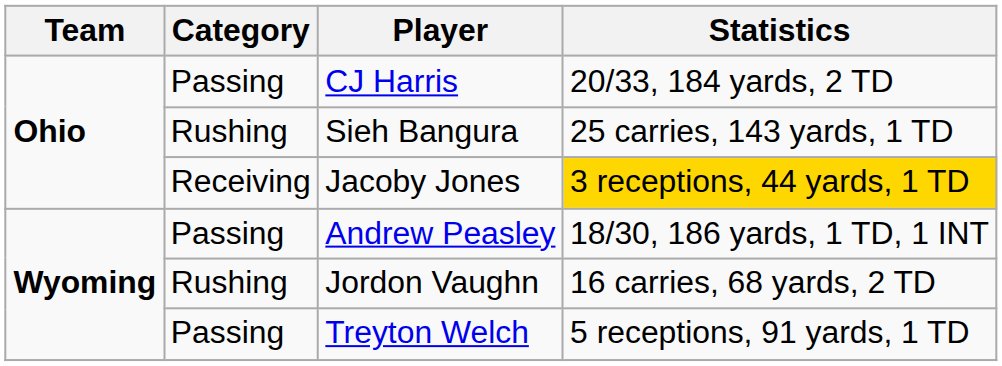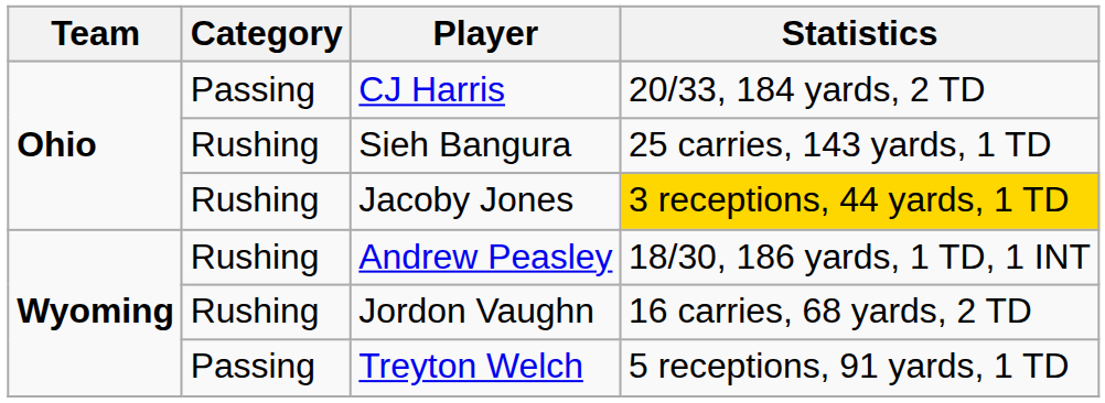Jacoby Jones | Category: Receiving -> Rushing
Andrew Peasley | Category: Passing -> Rushing
